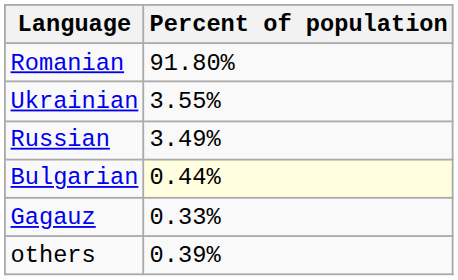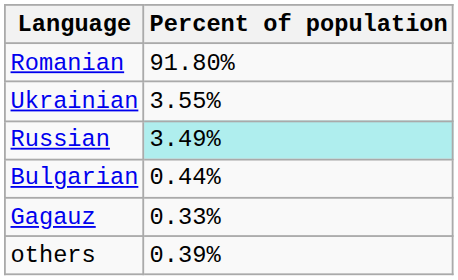Russian | Percent of population: no background -> paleturquoise background
Bulgarian | Percent of population: lightyellow background -> no background
